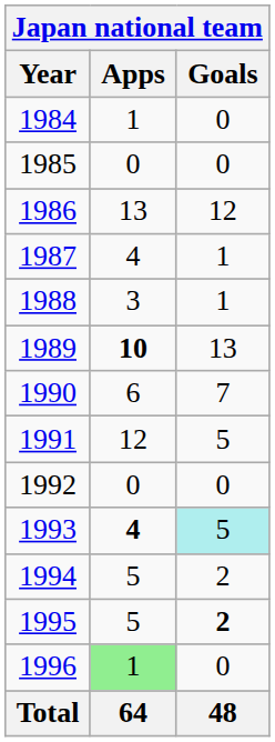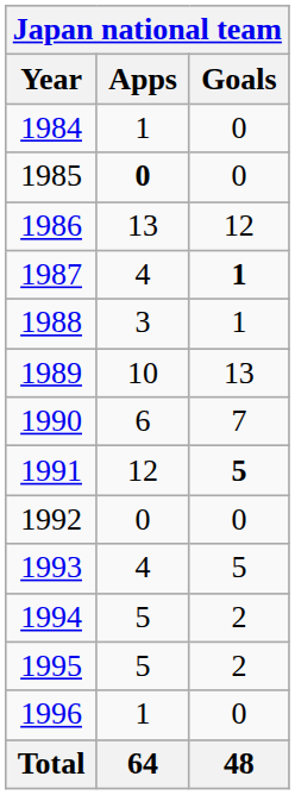1985 | Apps: normal -> bold
1987 | Goals: normal -> bold
1989 | Apps: bold -> normal
1991 | Goals: normal -> bold
1993 | Apps: bold -> normal
1993 | Goals: paleturquoise background -> no background
1995 | Goals: bold -> normal
1996 | Apps: lightgreen background -> no background
